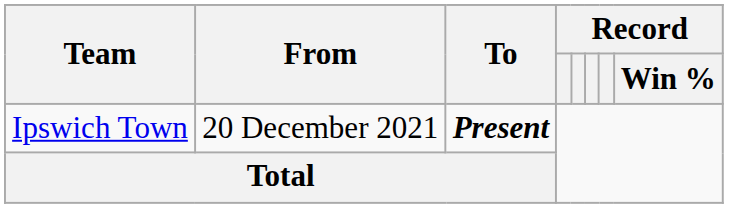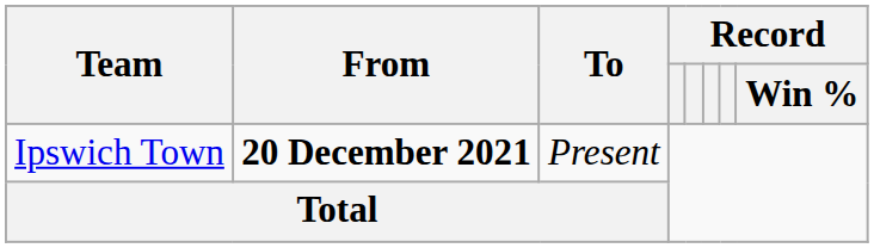Ipswich Town | From: normal -> bold
Ipswich Town | To: bold -> normal
